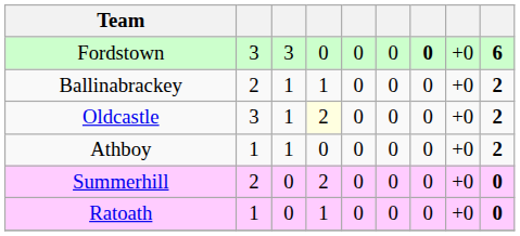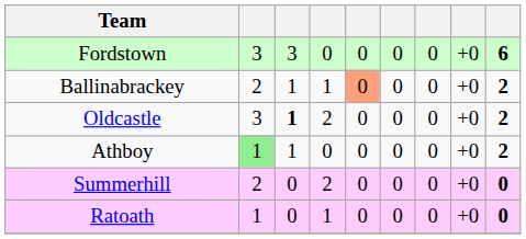Fordstown | column 7: bold -> normal
Ballinabrackey | column 5: no background -> lightsalmon background
Oldcastle | column 3: normal -> bold
Oldcastle | column 4: lightyellow background -> no background
Athboy | column 2: no background -> lightgreen background
